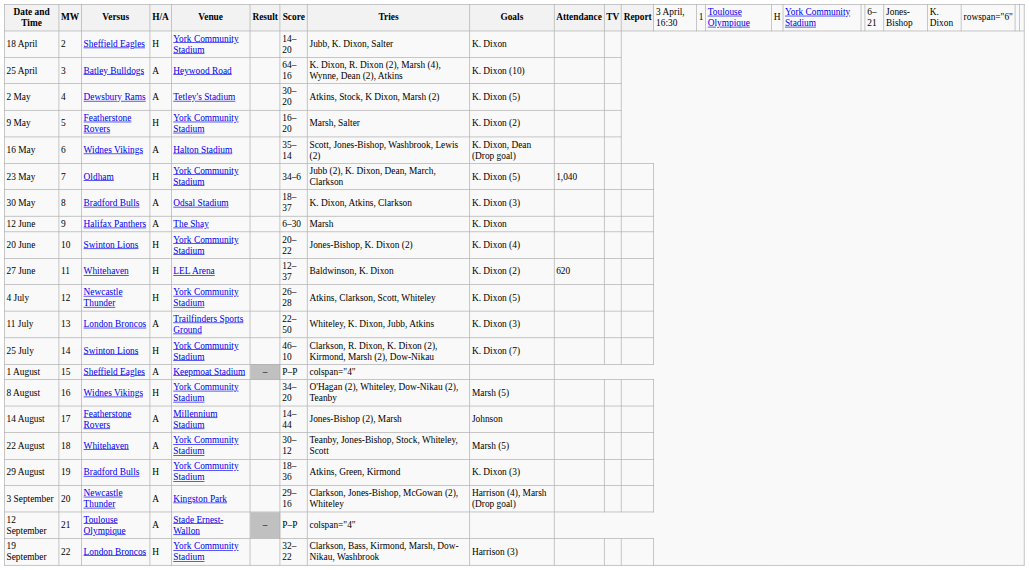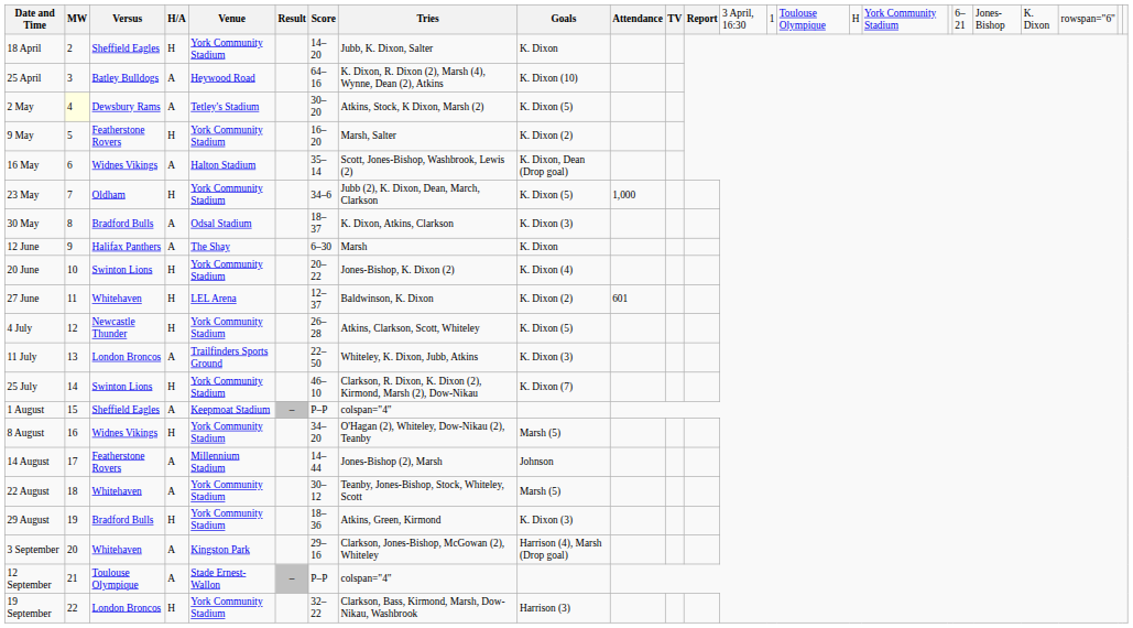2 May | column 2: no background -> lightyellow background
23 May | column 10: 1,040 -> 1,000
27 June | column 10: 620 -> 601
3 September | column 3: Newcastle Thunder -> Whitehaven
